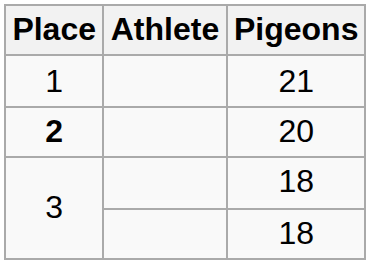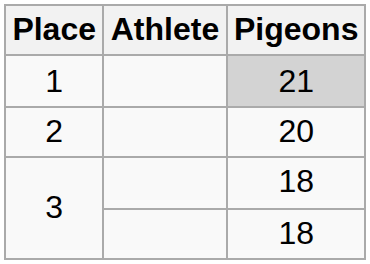1 | Pigeons: no background -> lightgrey background
2 | Place: bold -> normal
